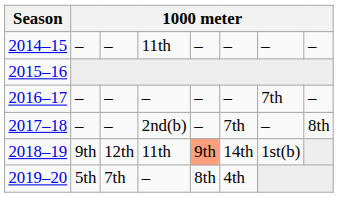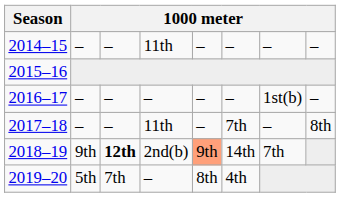2016–17 | column 7: 7th -> 1st(b)
2017–18 | column 4: 2nd(b) -> 11th
2018–19 | column 3: normal -> bold
2018–19 | column 4: 11th -> 2nd(b)
2018–19 | column 7: 1st(b) -> 7th
